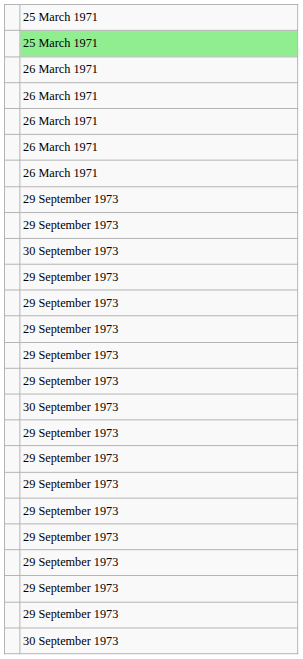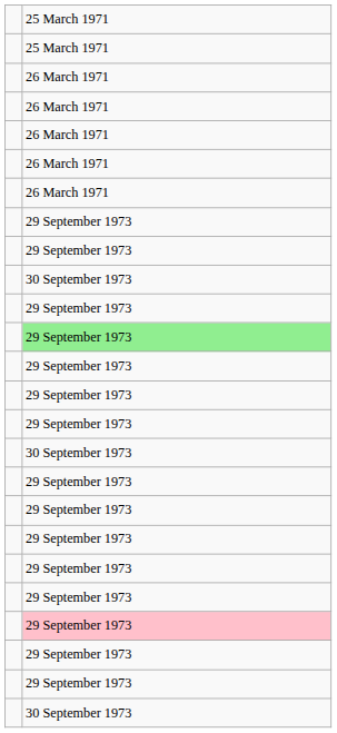row 2 | column 2: lightgreen background -> no background
row 12 | column 2: no background -> lightgreen background
row 22 | column 2: no background -> pink background
